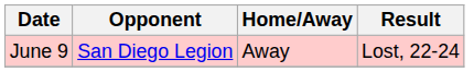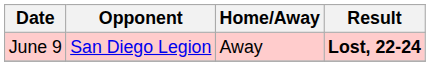June 9 | Result: normal -> bold
